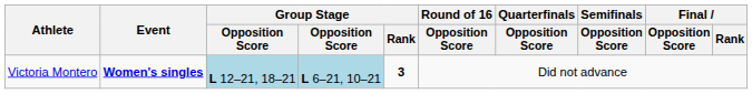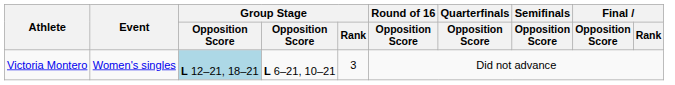Victoria Montero | Event: bold -> normal
Victoria Montero | column 4: lightblue background -> no background
Victoria Montero | Group Stage / Rank: bold -> normal
